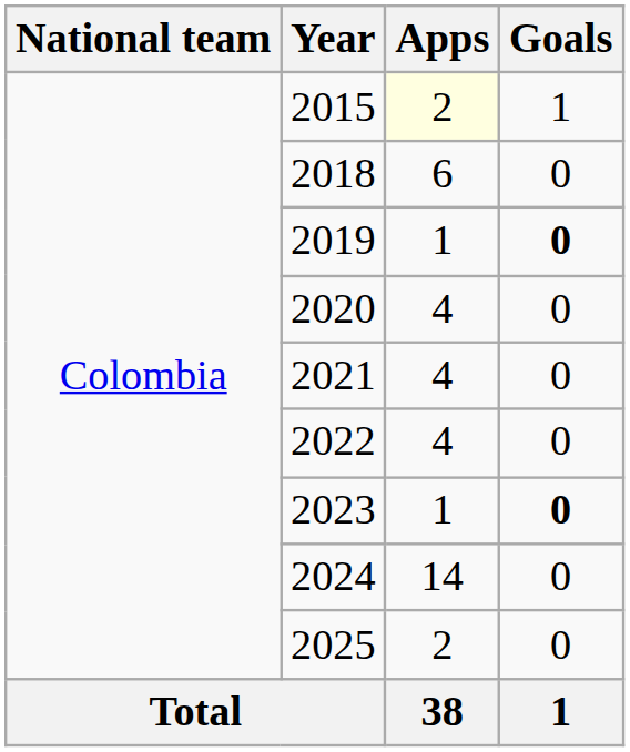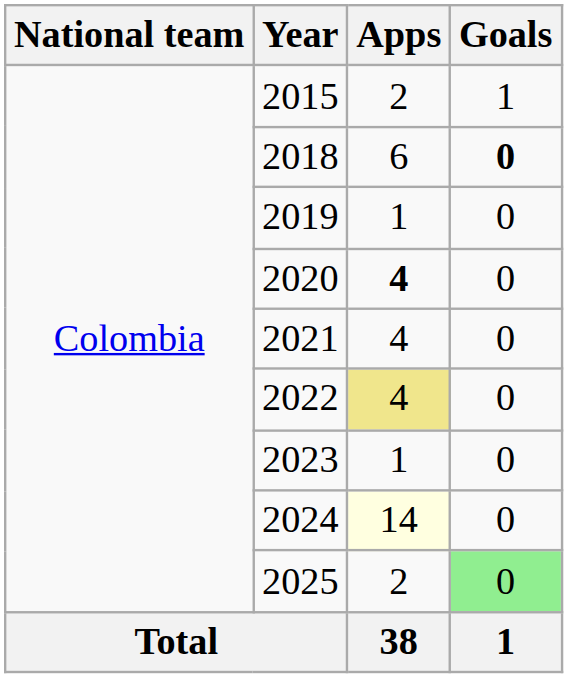2015 | Apps: lightyellow background -> no background
2018 | Goals: normal -> bold
2019 | Goals: bold -> normal
2020 | Apps: normal -> bold
2022 | Apps: no background -> khaki background
2023 | Goals: bold -> normal
2024 | Apps: no background -> lightyellow background
2025 | Goals: no background -> lightgreen background
